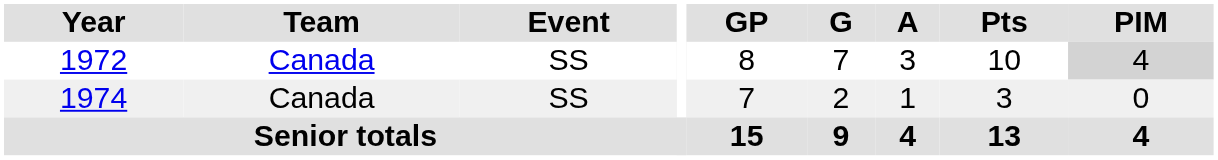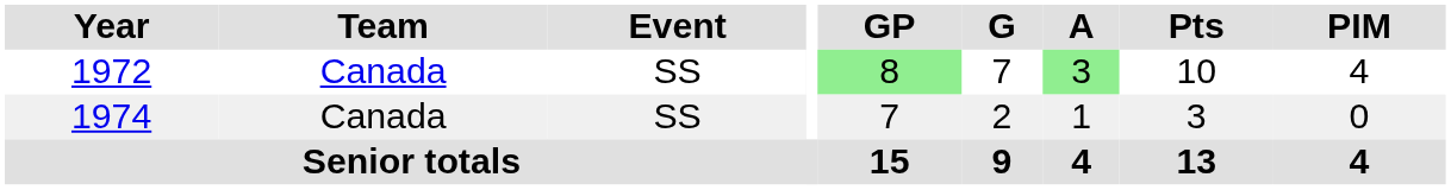1972 | GP: no background -> lightgreen background
1972 | A: no background -> lightgreen background
1972 | PIM: lightgrey background -> no background
